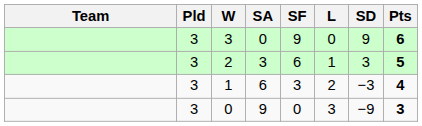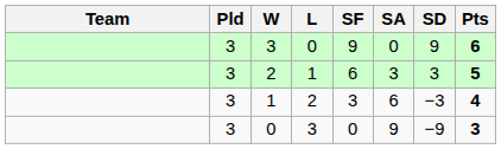columns swapped: L <-> SA
